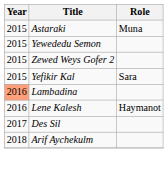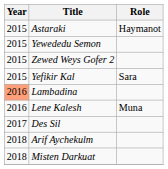Astaraki | Role: Muna -> Haymanot
Lene Kalesh | Role: Haymanot -> Muna
+ row: 2018 | Misten Darkuat
